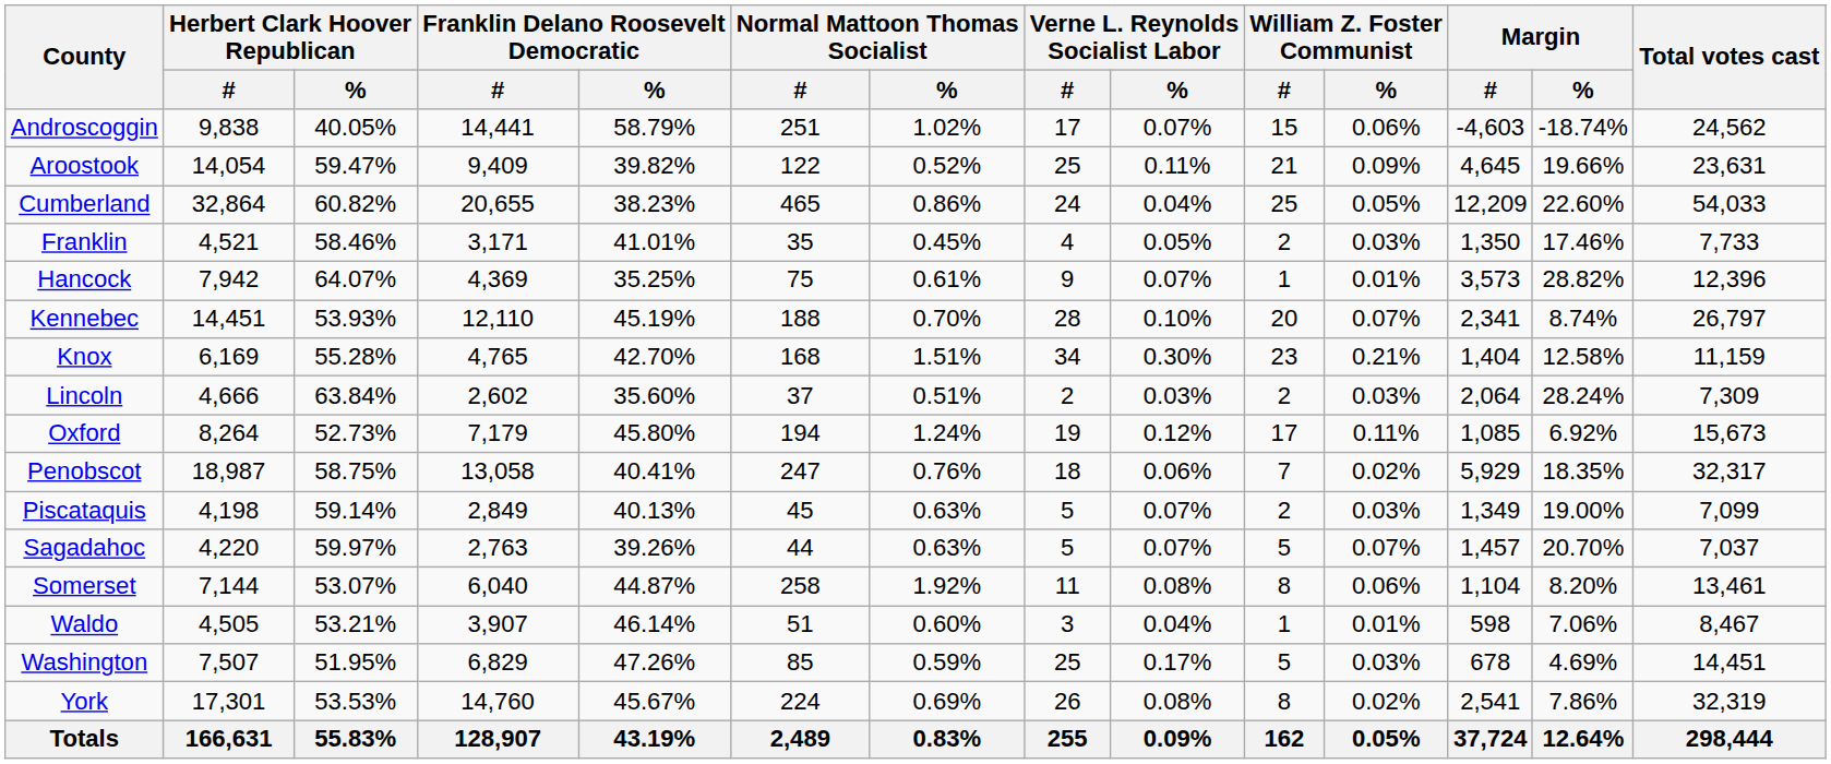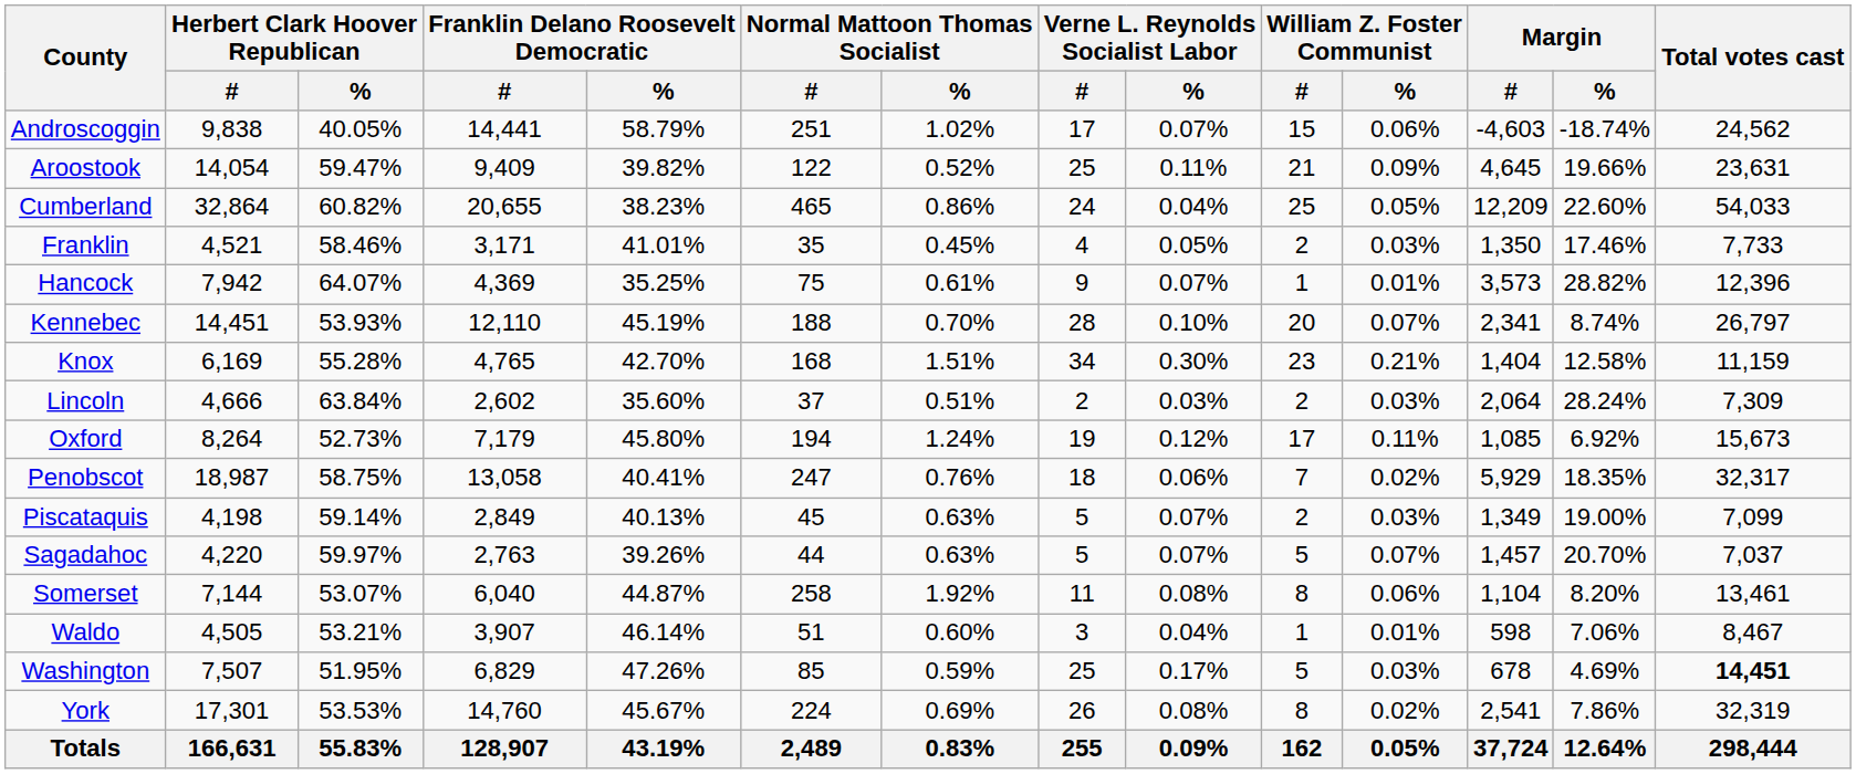Washington | Total votes cast: normal -> bold
